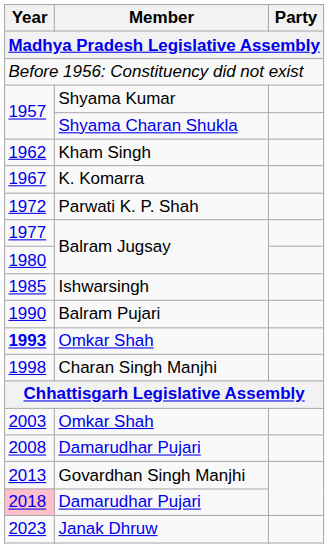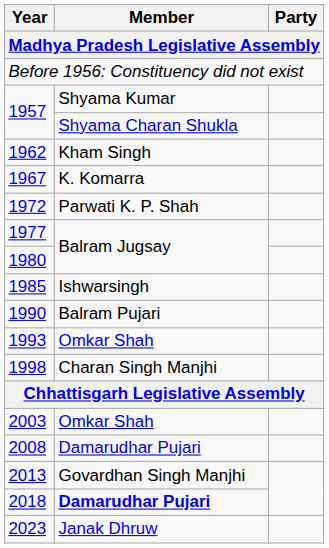1993 | Year: bold -> normal
2018 | Year: pink background -> no background
2018 | Member: normal -> bold
